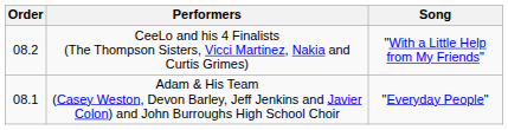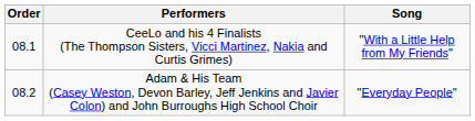row 2 | Order: 08.2 -> 08.1
row 3 | Order: 08.1 -> 08.2
